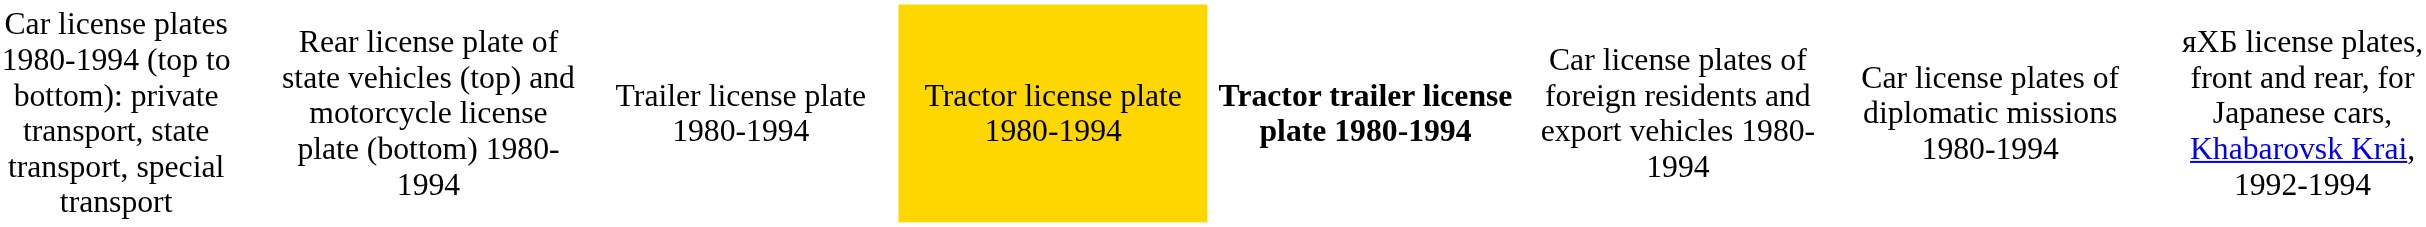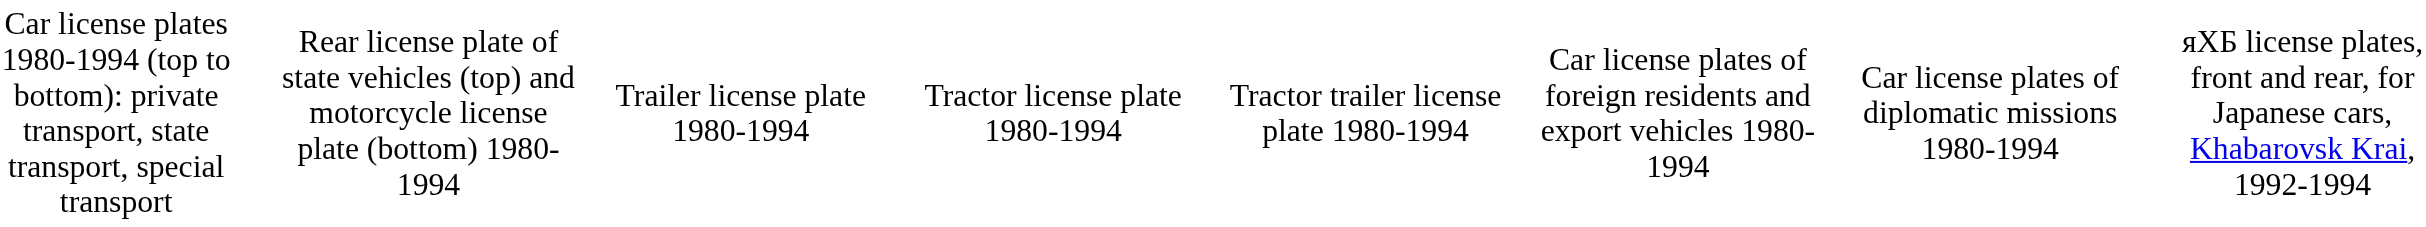row 1 | column 4: gold background -> no background
row 1 | column 5: bold -> normal
